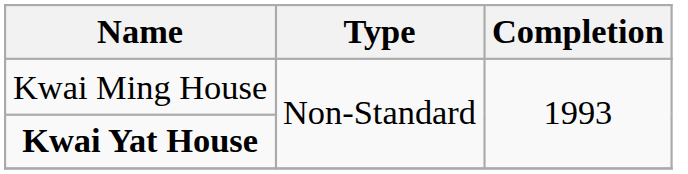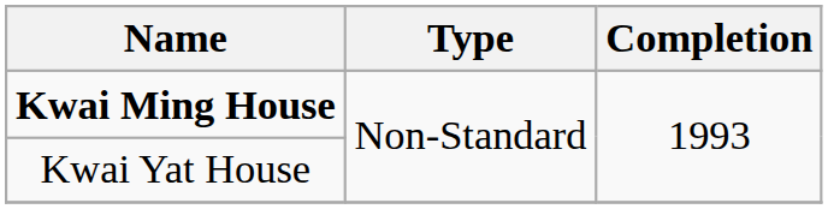Kwai Ming House | Name: normal -> bold
Kwai Yat House | Name: bold -> normal
